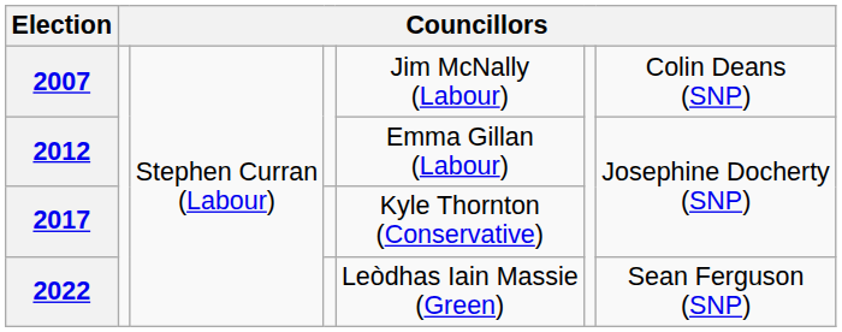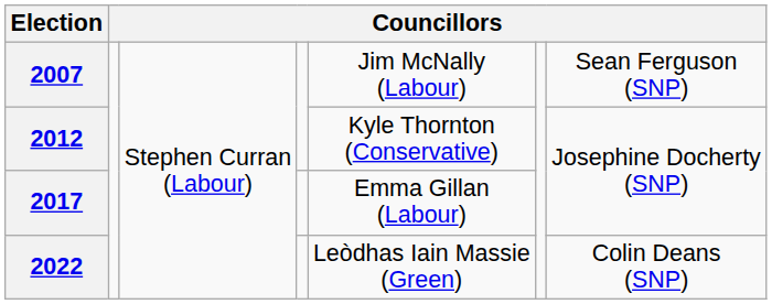2007 | column 7: Colin Deans (SNP) -> Sean Ferguson (SNP)
2012 | column 5: Emma Gillan (Labour) -> Kyle Thornton (Conservative)
2017 | column 5: Kyle Thornton (Conservative) -> Emma Gillan (Labour)
2022 | column 7: Sean Ferguson (SNP) -> Colin Deans (SNP)
